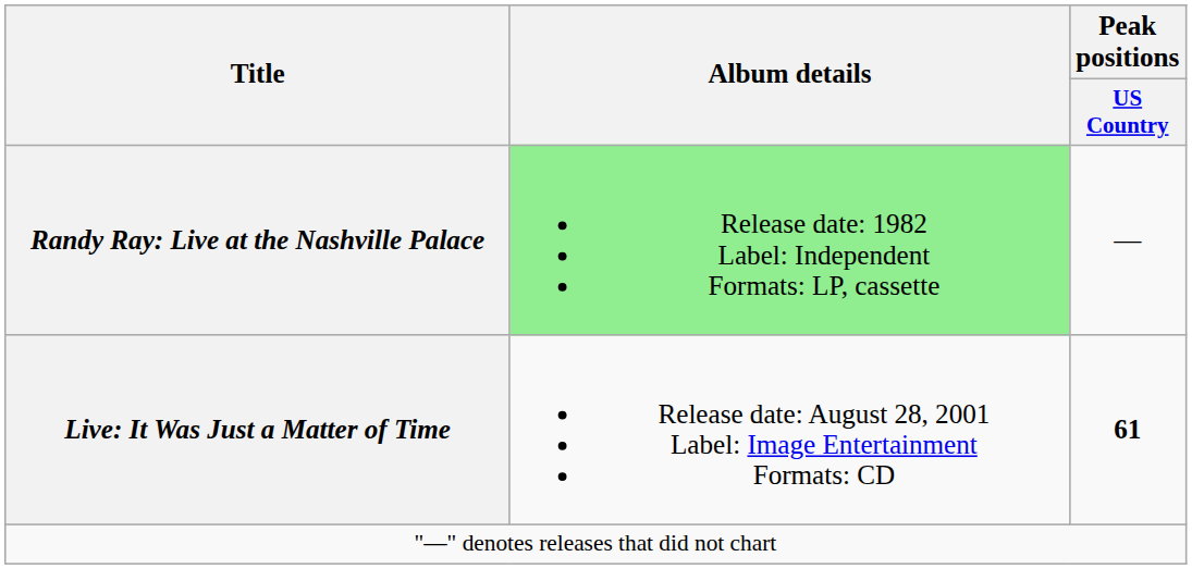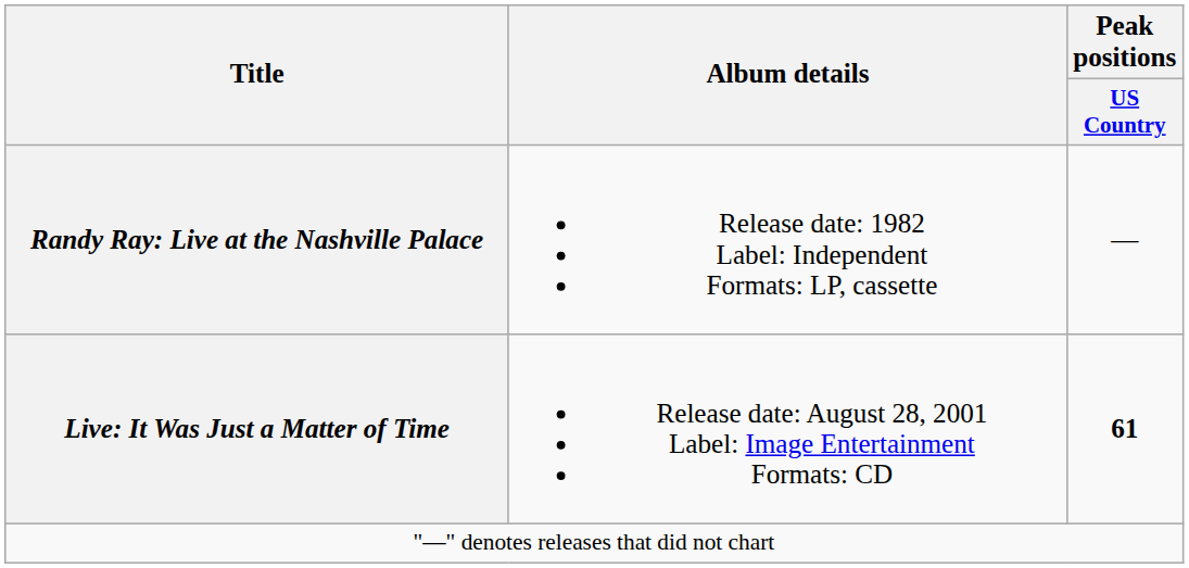Randy Ray: Live at the Nashville Palace | Album details: lightgreen background -> no background
